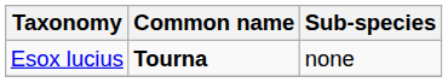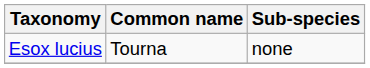Esox lucius | Common name: bold -> normal
